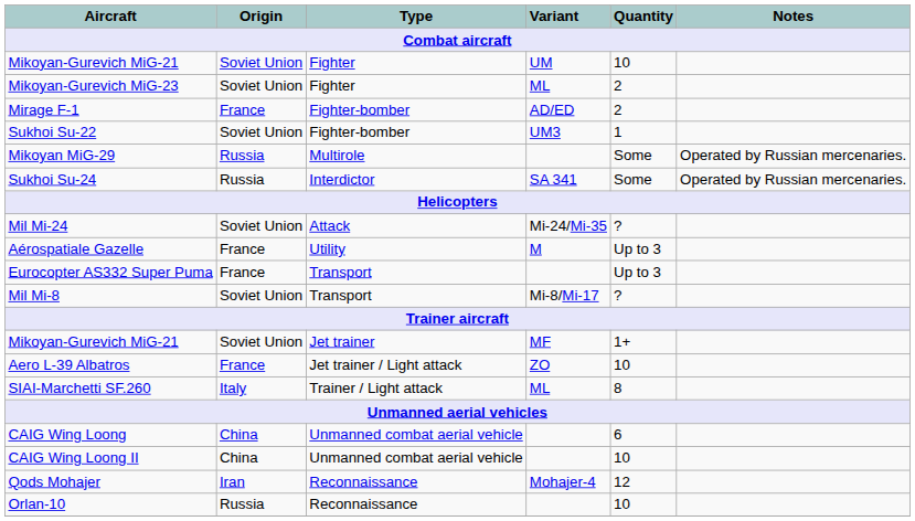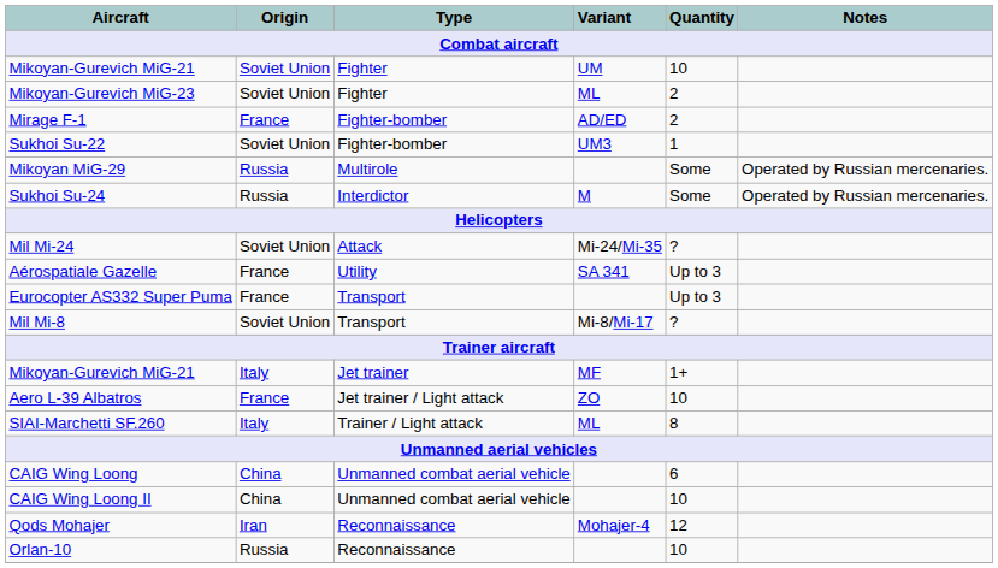Sukhoi Su-24 | Variant: SA 341 -> M
Aérospatiale Gazelle | Variant: M -> SA 341
Mikoyan-Gurevich MiG-21 / Jet trainer | Origin: Soviet Union -> Italy
